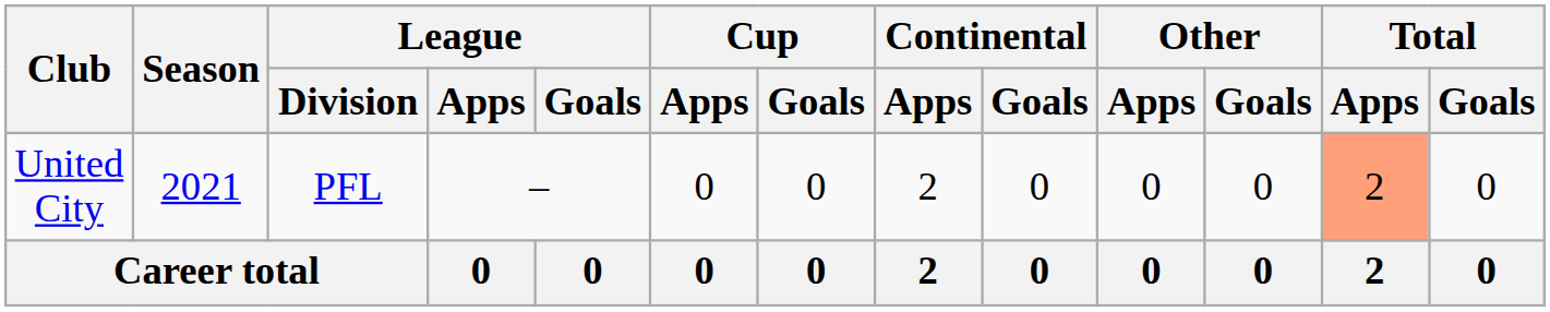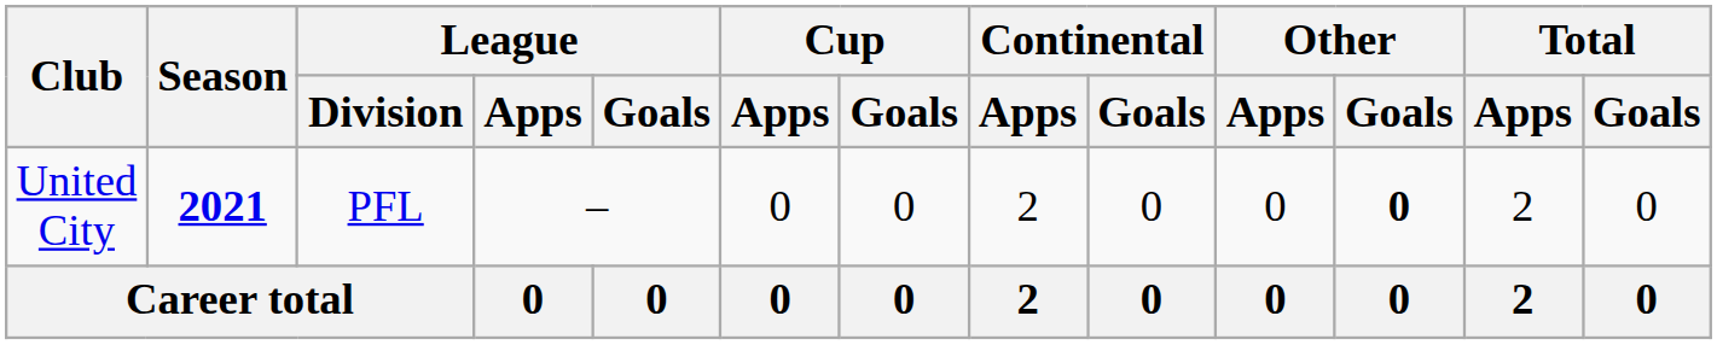United City | Season: normal -> bold
United City | Other / Goals: normal -> bold
United City | Total / Apps: lightsalmon background -> no background
